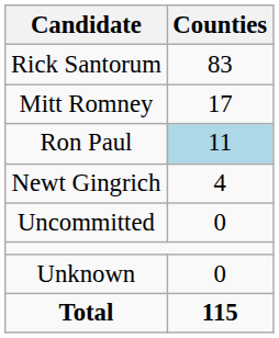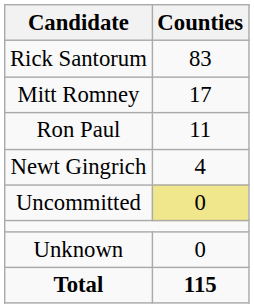Ron Paul | Counties: lightblue background -> no background
Uncommitted | Counties: no background -> khaki background
